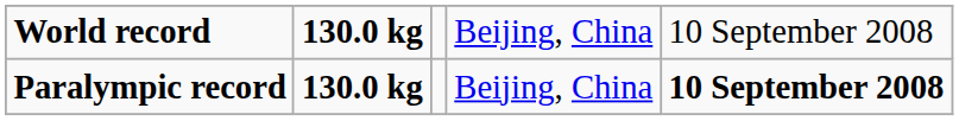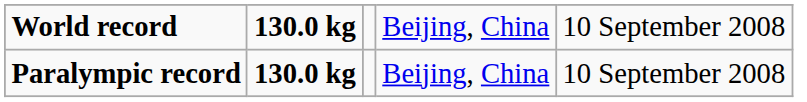Paralympic record | column 5: bold -> normal
